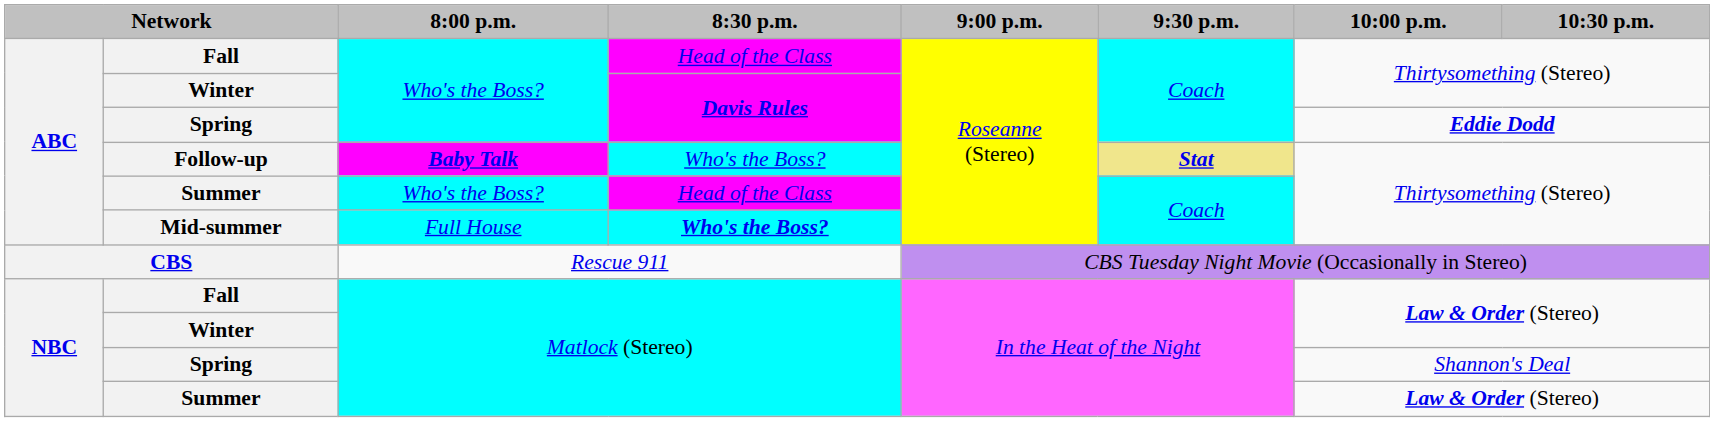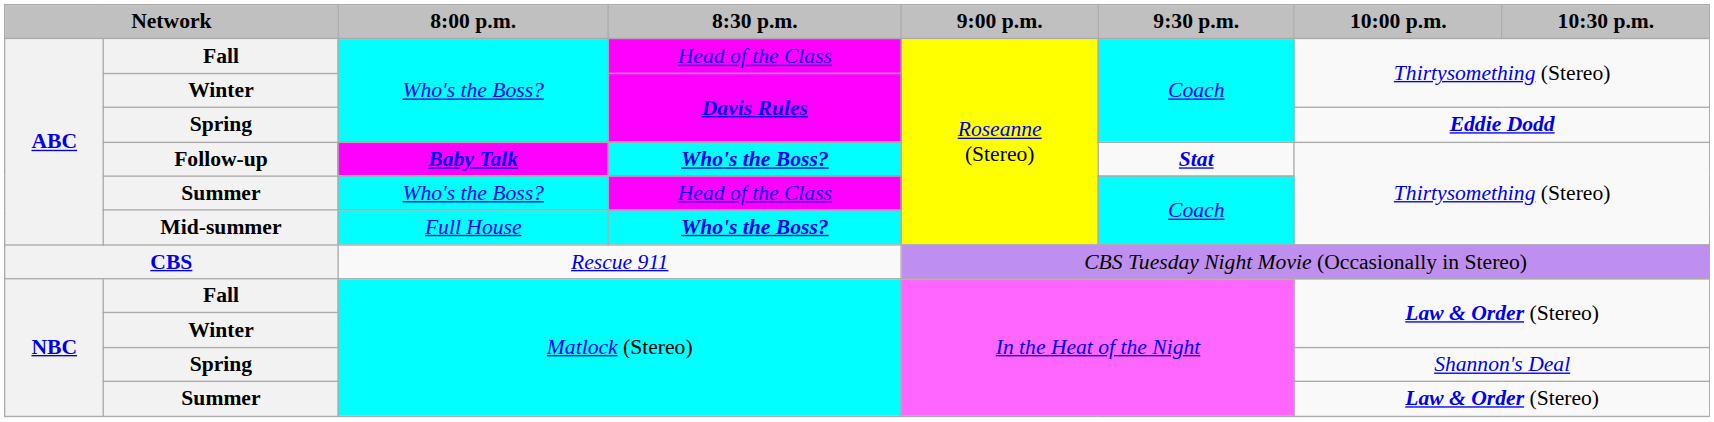Follow-up | 8:30 p.m.: normal -> bold
Follow-up | 9:30 p.m.: khaki background -> no background
